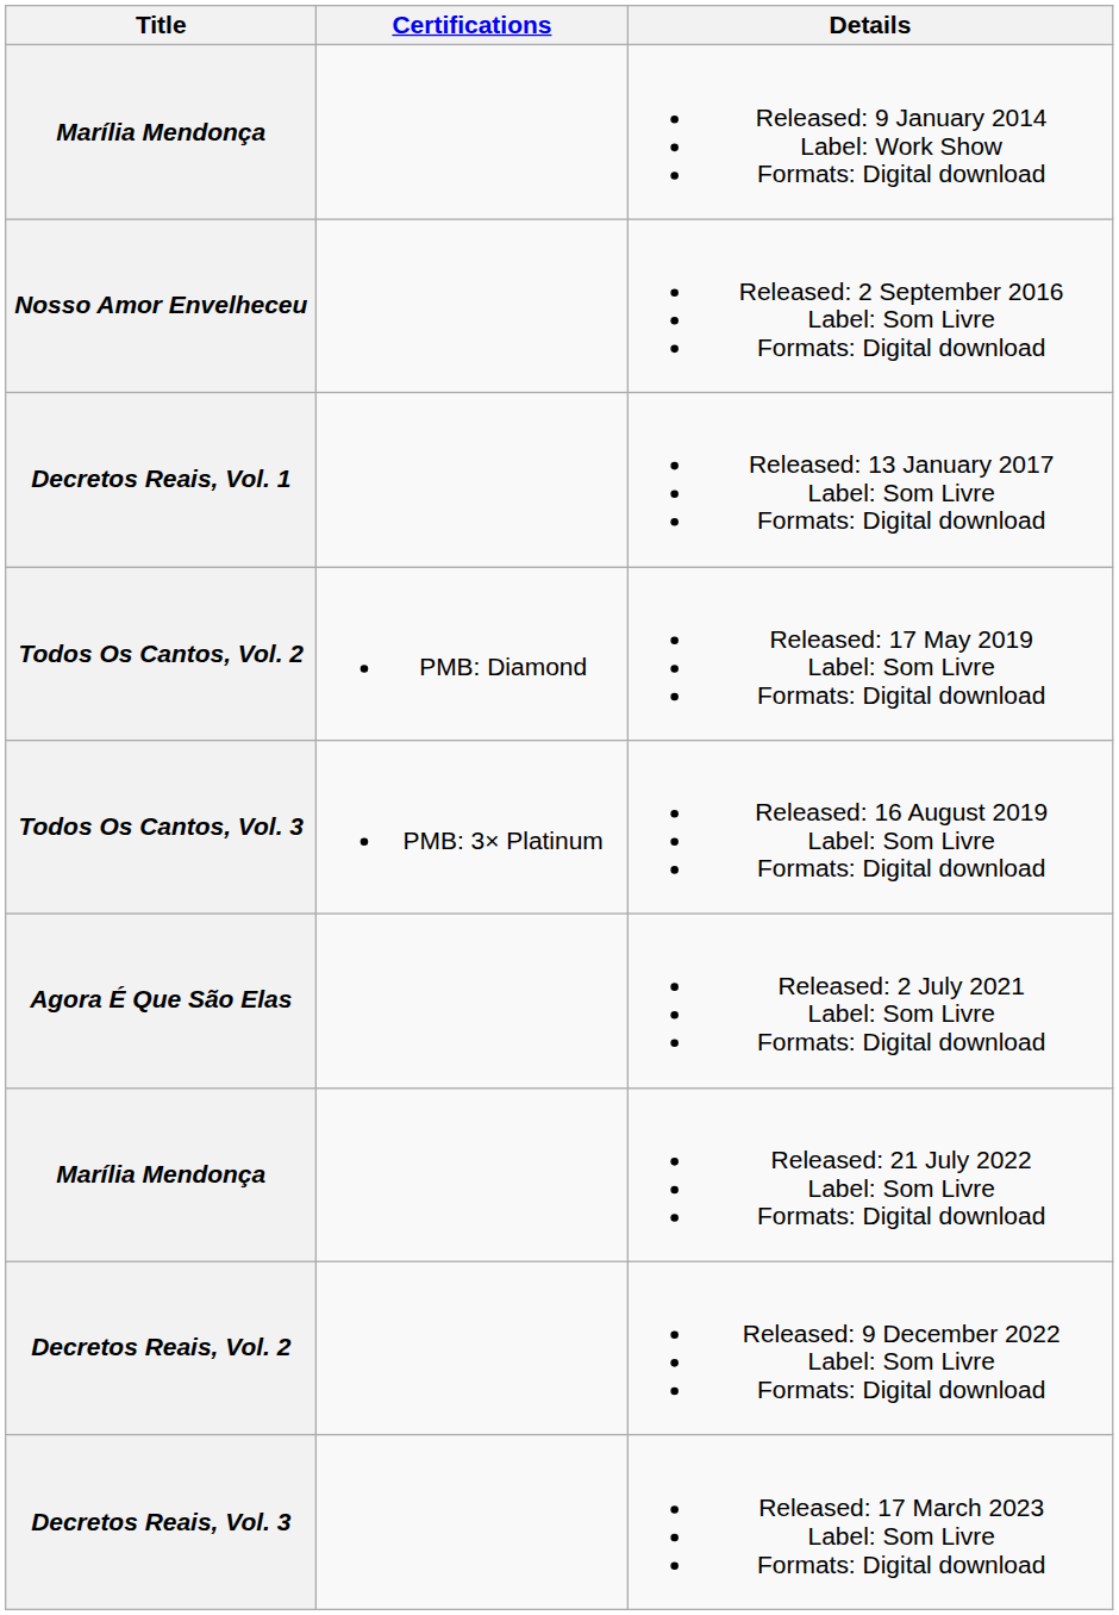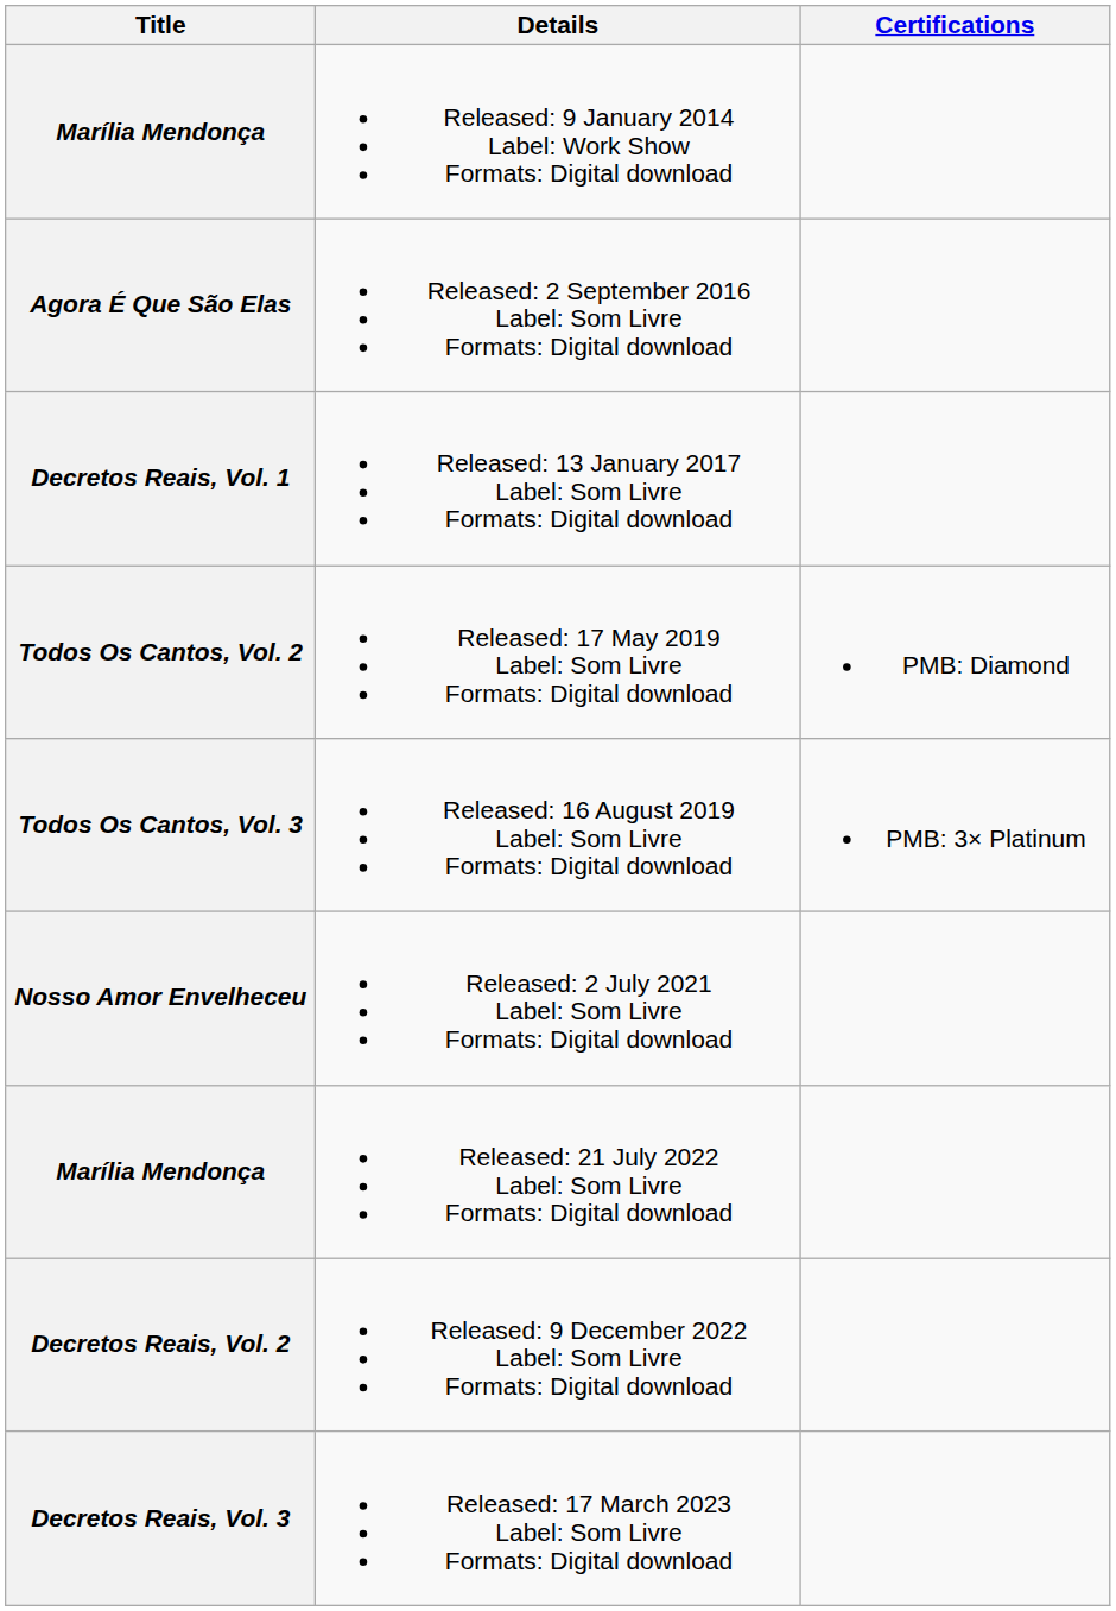columns swapped: Details <-> Certifications
row 3 | Title: Nosso Amor Envelheceu -> Agora É Que São Elas
row 7 | Title: Agora É Que São Elas -> Nosso Amor Envelheceu
